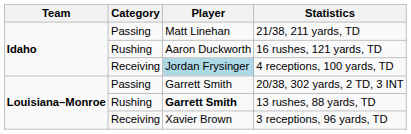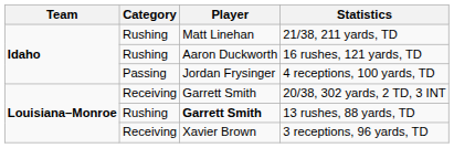21/38, 211 yards, TD | Category: Passing -> Rushing
4 receptions, 100 yards, TD | Category: Receiving -> Passing
4 receptions, 100 yards, TD | Player: lightblue background -> no background
20/38, 302 yards, 2 TD, 3 INT | Category: Passing -> Receiving
